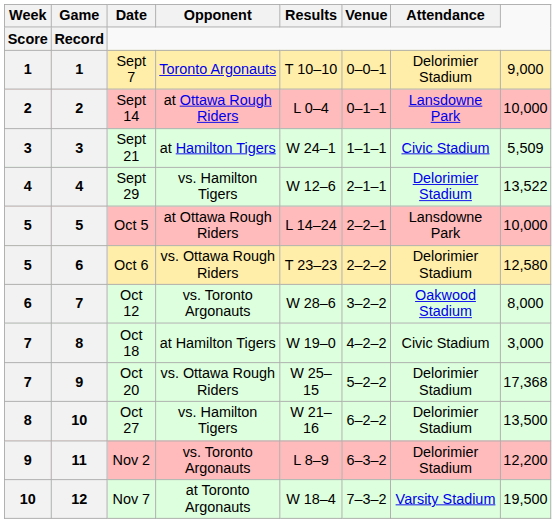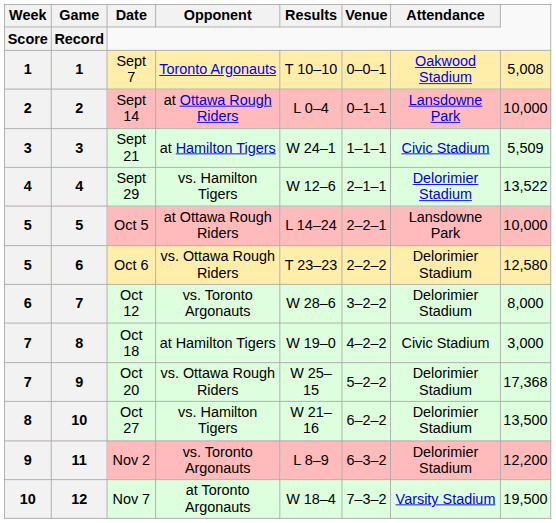Sept 7 | Attendance: Delorimier Stadium -> Oakwood Stadium
Sept 7 | column 8: 9,000 -> 5,008
Oct 12 | Attendance: Oakwood Stadium -> Delorimier Stadium
